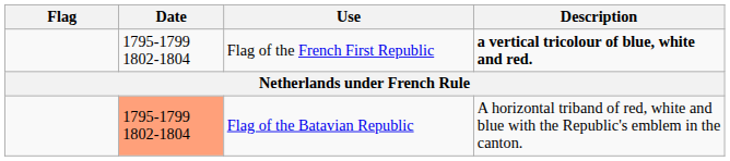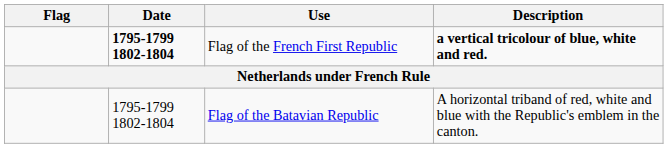Flag of the French First Republic | Date: normal -> bold
Flag of the Batavian Republic | Date: lightsalmon background -> no background
